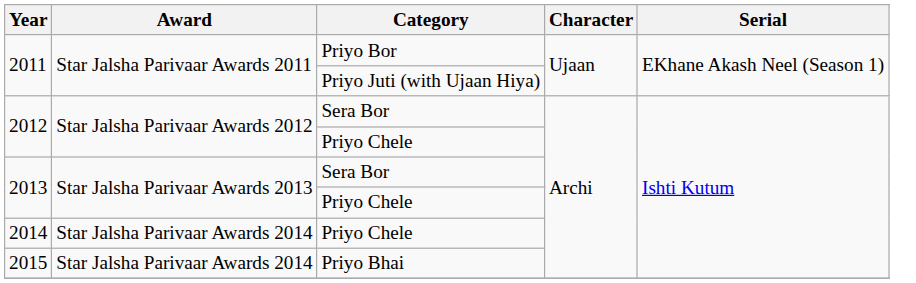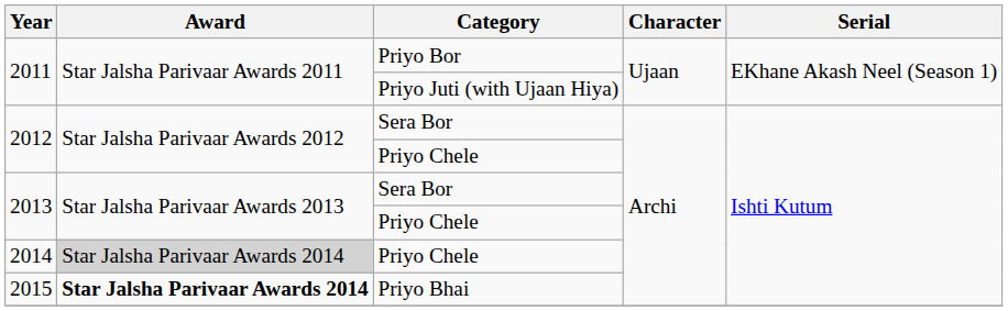2014 | Award: no background -> lightgrey background
2015 | Award: normal -> bold
